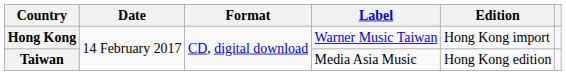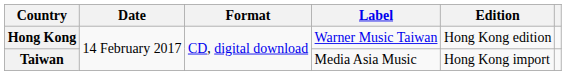Hong Kong | Edition: Hong Kong import -> Hong Kong edition
Taiwan | Edition: Hong Kong edition -> Hong Kong import
